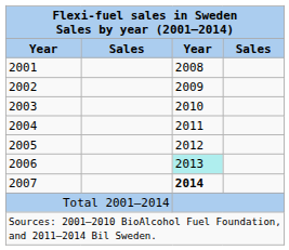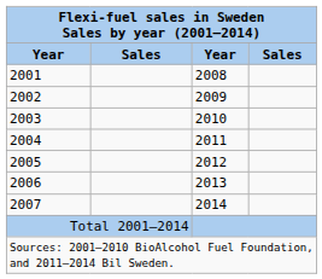2006 | column 3: paleturquoise background -> no background
2007 | column 3: bold -> normal
